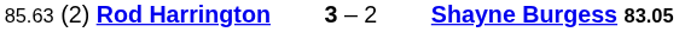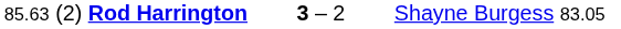85.63 (2) Rod Harrington | column 3: bold -> normal
